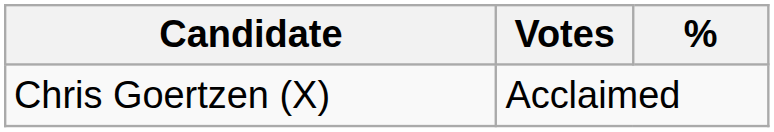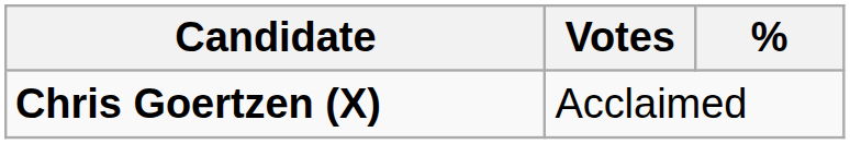Chris Goertzen (X) | Candidate: normal -> bold
